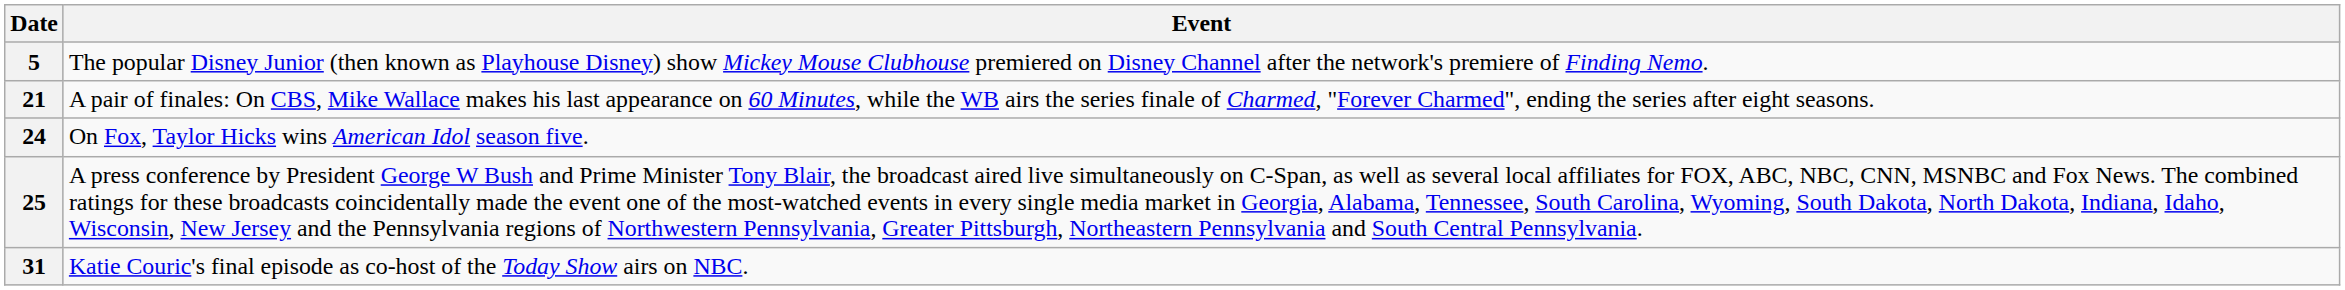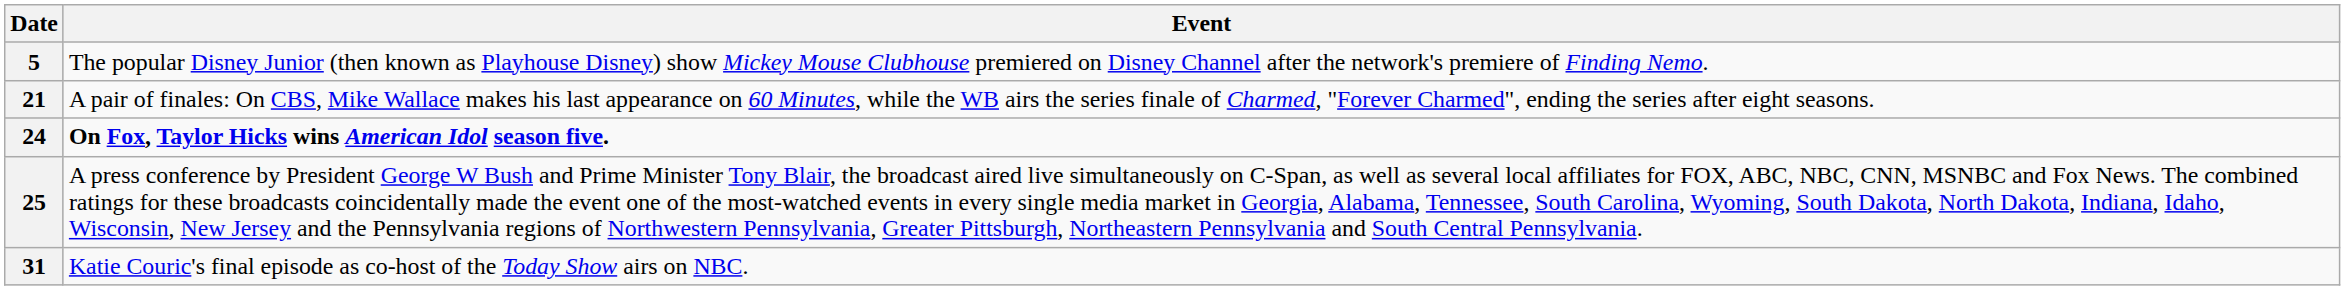24 | Event: normal -> bold
